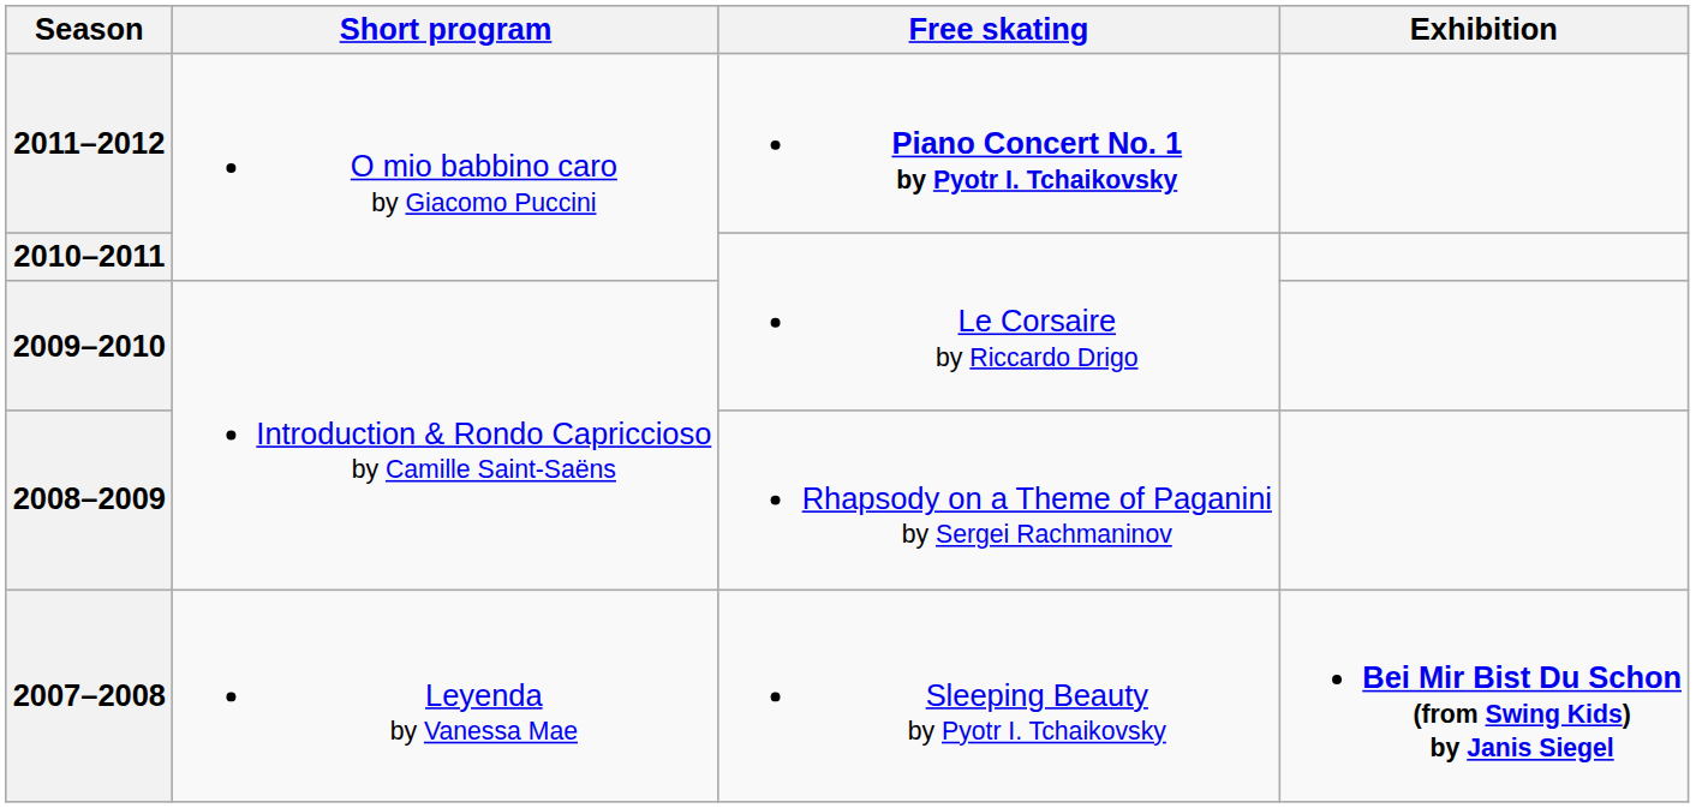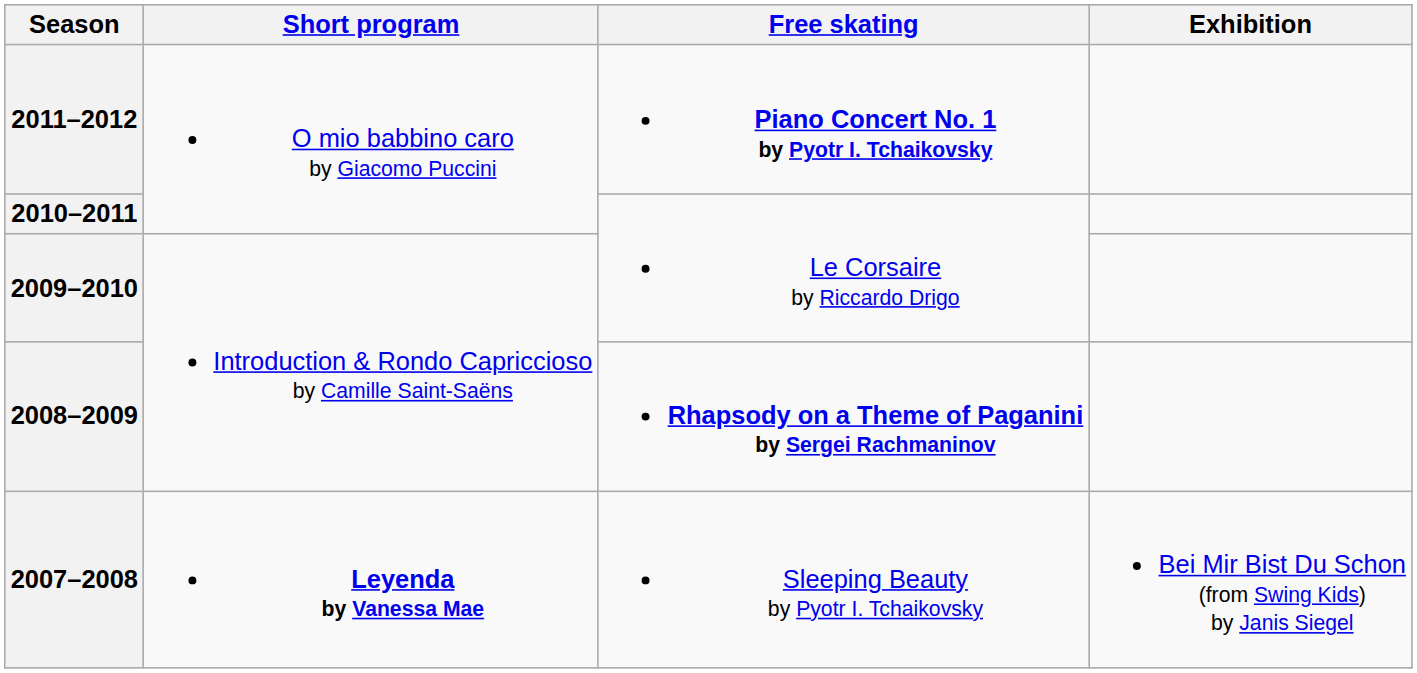2008–2009 | Free skating: normal -> bold
2007–2008 | Short program: normal -> bold
2007–2008 | Exhibition: bold -> normal
